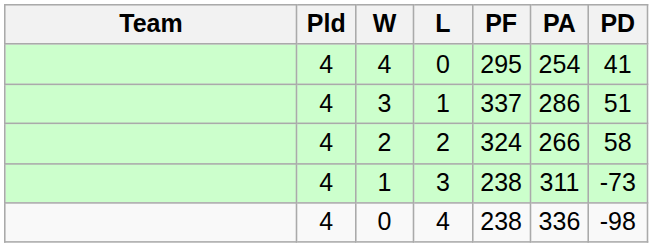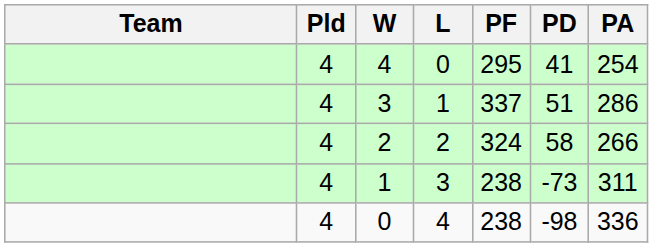columns swapped: PA <-> PD
